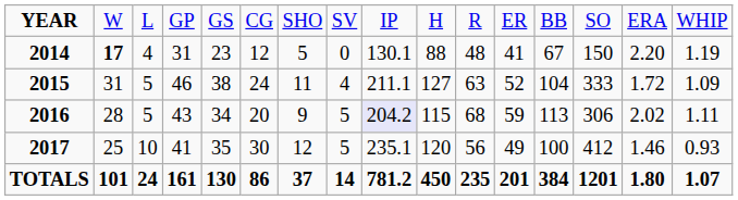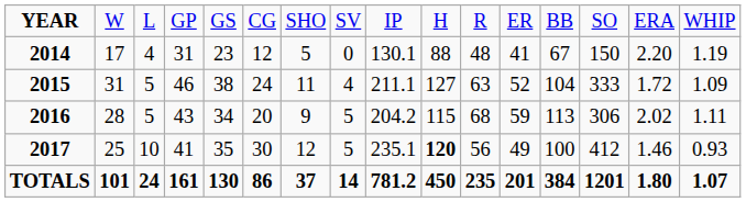2014 | column 2: bold -> normal
2016 | column 9: lavender background -> no background
2017 | column 10: normal -> bold
